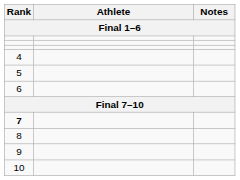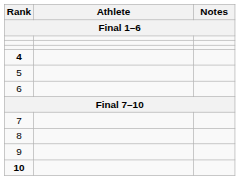4 | Rank: normal -> bold
7 | Rank: bold -> normal
10 | Rank: normal -> bold
